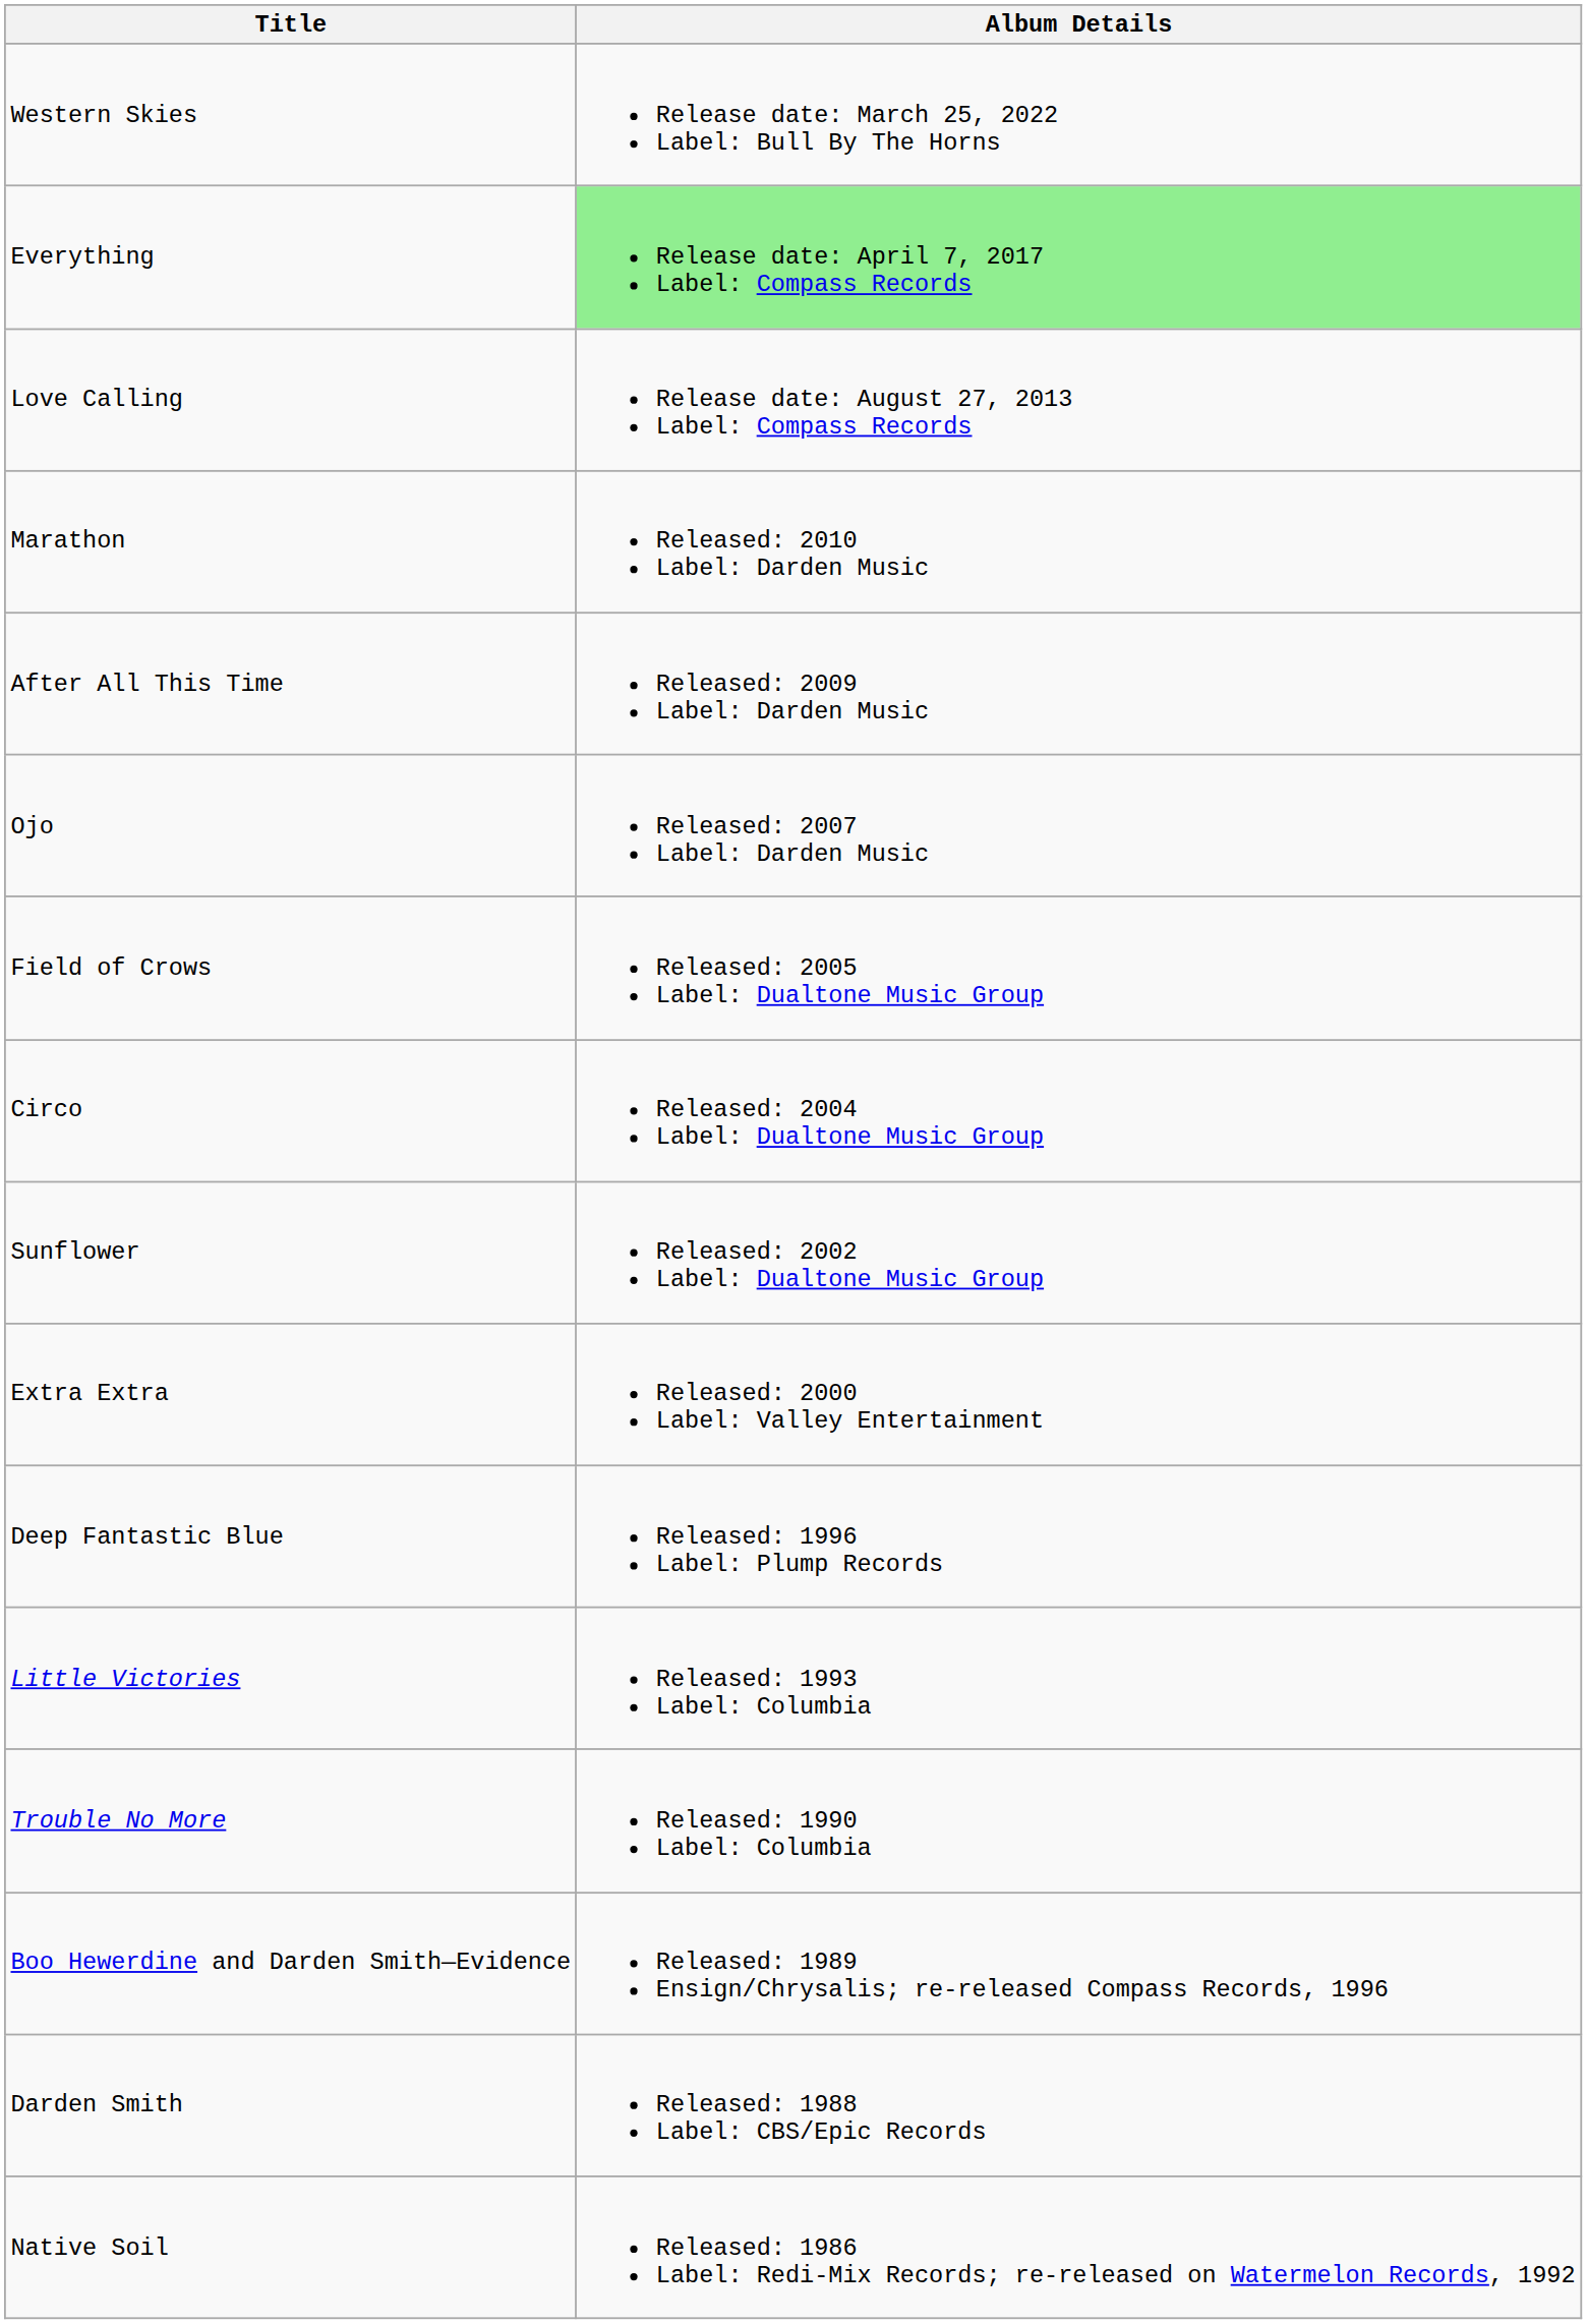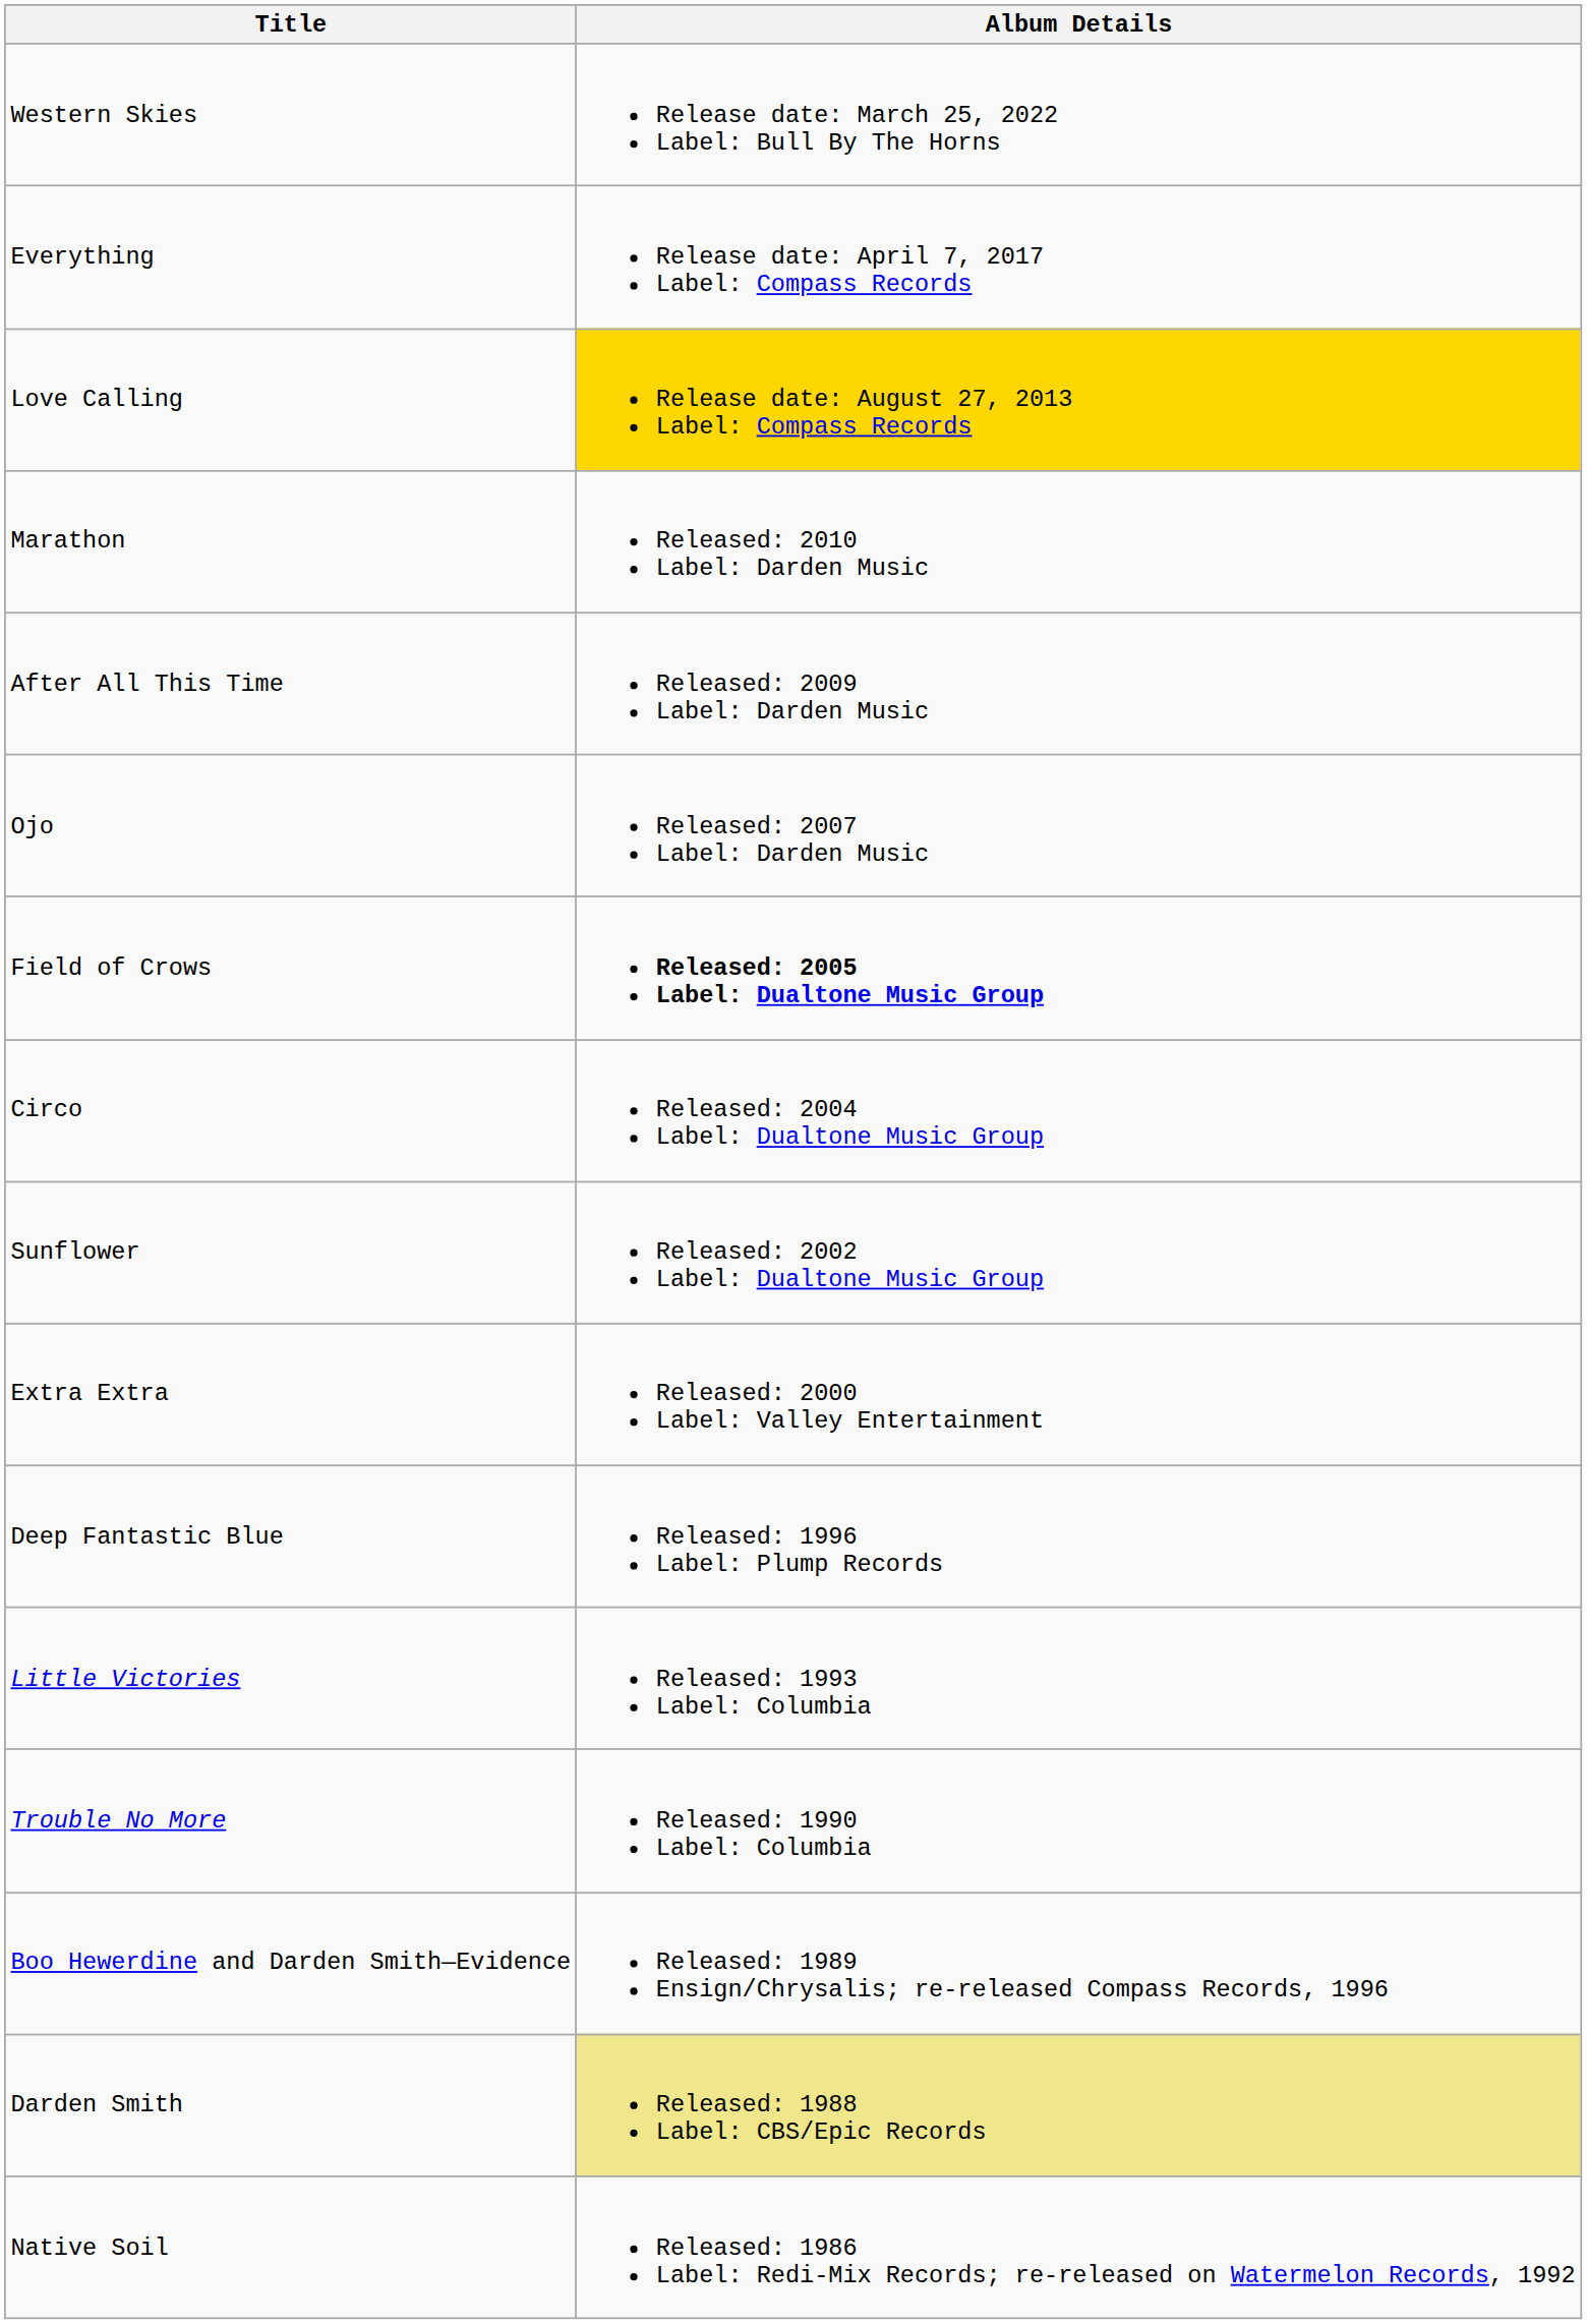Everything | Album Details: lightgreen background -> no background
Love Calling | Album Details: no background -> gold background
Field of Crows | Album Details: normal -> bold
Darden Smith | Album Details: no background -> khaki background
